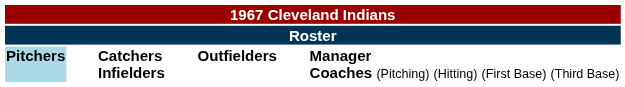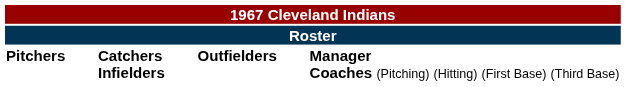Pitchers | column 1: lightblue background -> no background
